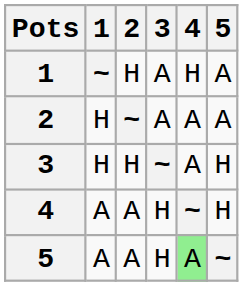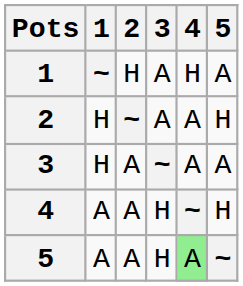row 3 | 5: A -> H
row 4 | 2: H -> A
row 4 | 5: H -> A
